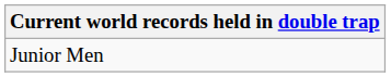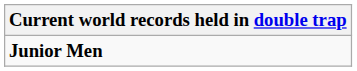Junior Men | column 1: normal -> bold
